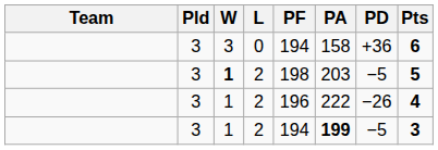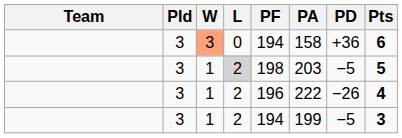row 2 | W: no background -> lightsalmon background
row 3 | W: bold -> normal
row 3 | L: no background -> lightgrey background
row 5 | PA: bold -> normal
